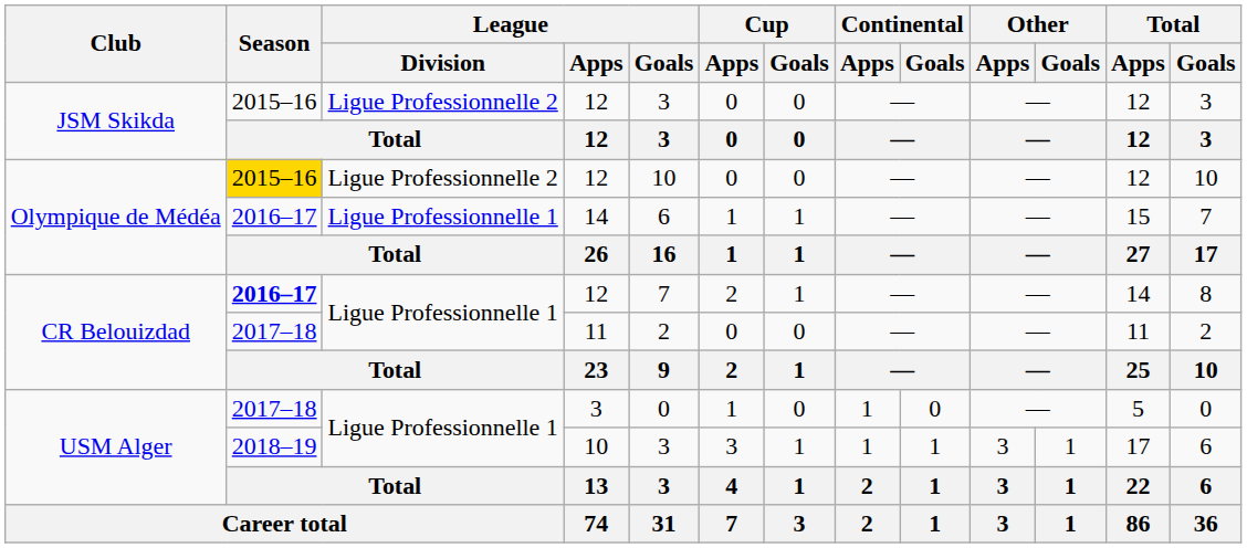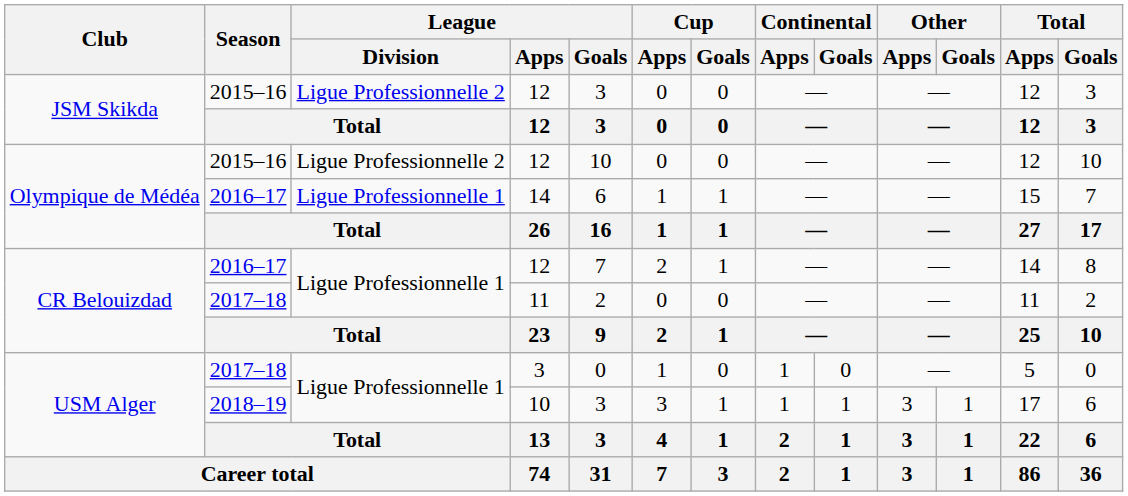Olympique de Médéa / 12 | Season: gold background -> no background
CR Belouizdad / 12 | Season: bold -> normal
